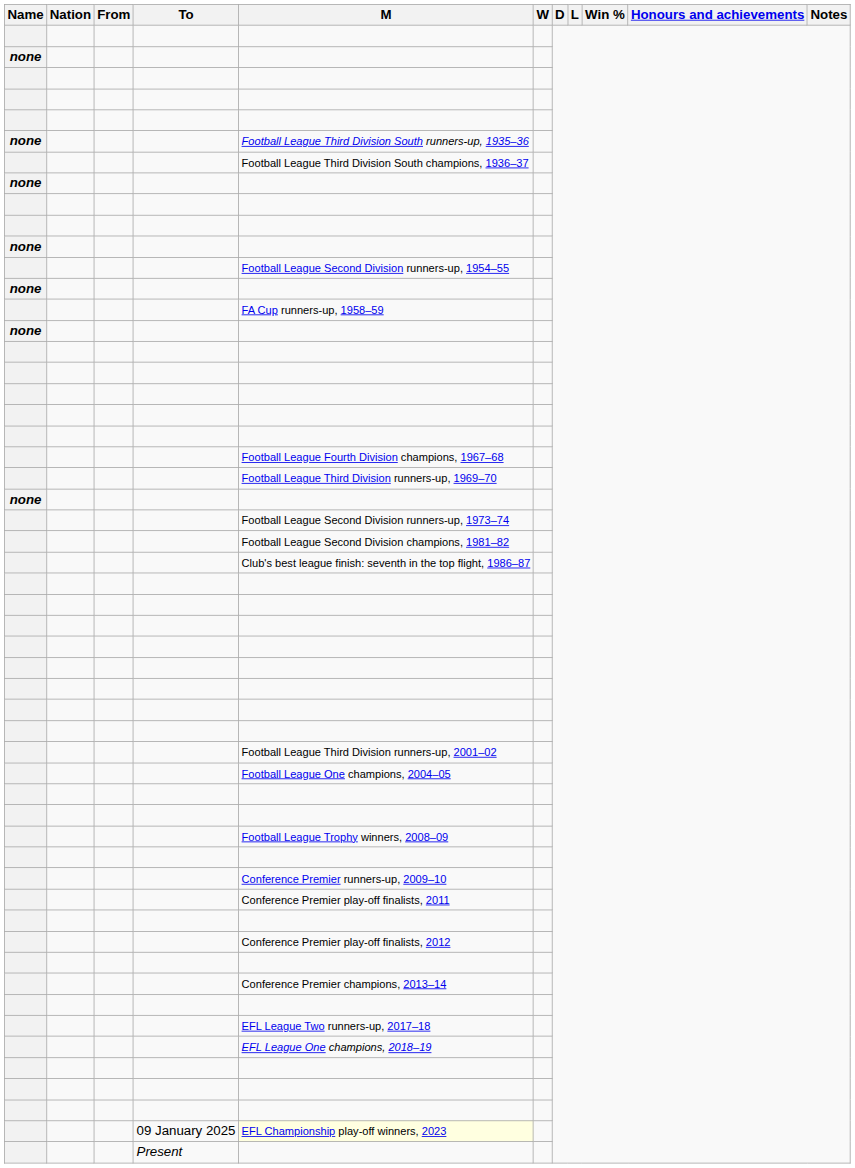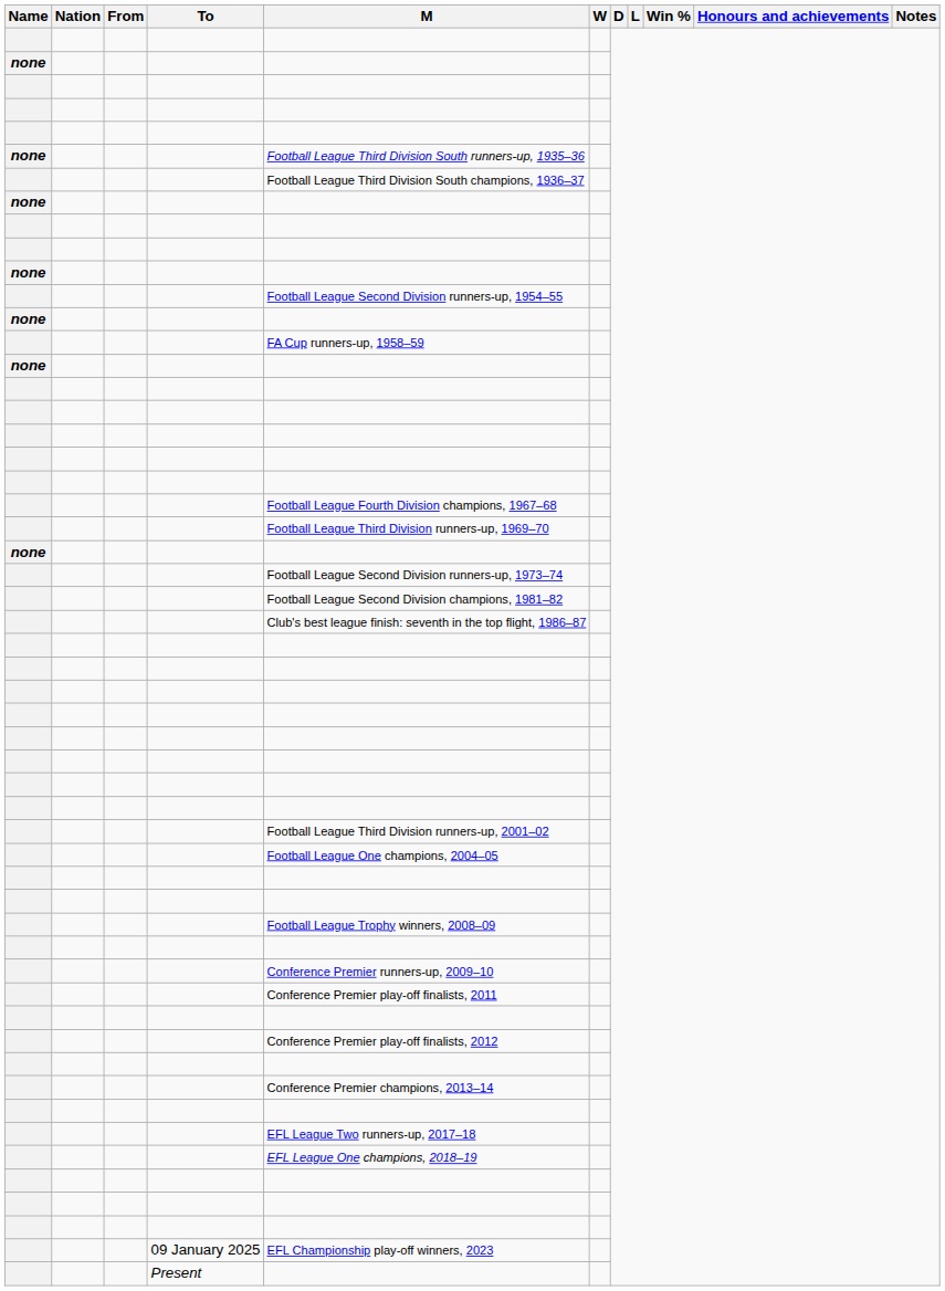09 January 2025 | M: lightyellow background -> no background
